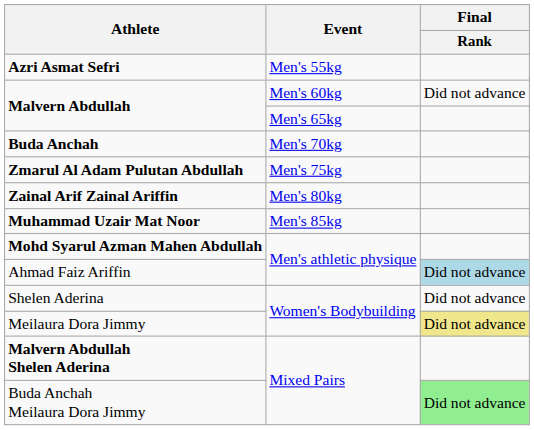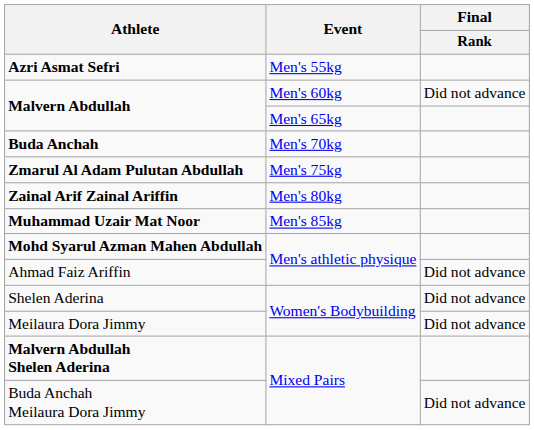Ahmad Faiz Ariffin | Final / Rank: lightblue background -> no background
Meilaura Dora Jimmy | Final / Rank: khaki background -> no background
Buda Anchah Meilaura Dora Jimmy | Final / Rank: lightgreen background -> no background
